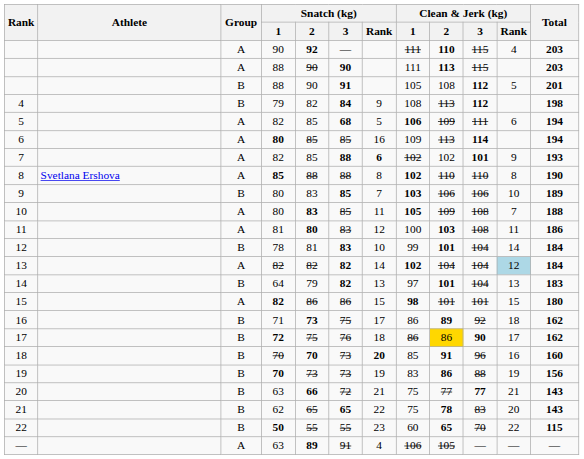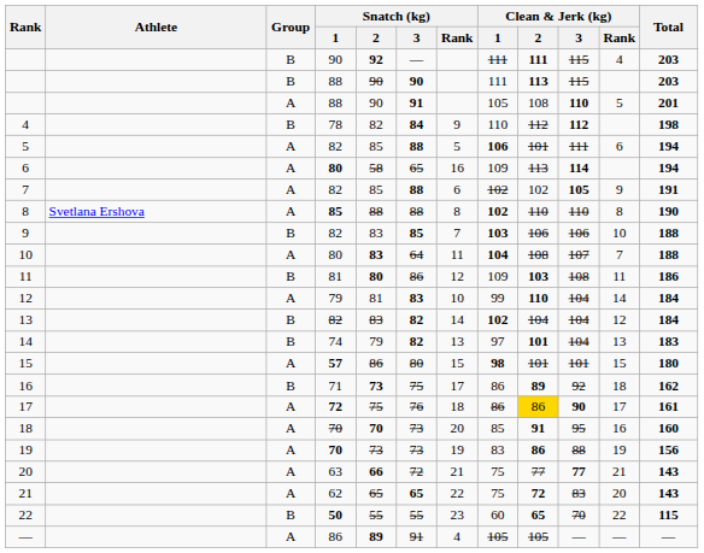row 3 | Group: A -> B
row 3 | Clean & Jerk (kg) / 2: 110 -> 111
row 4 | Group: A -> B
row 5 | Group: B -> A
row 5 | Clean & Jerk (kg) / 3: 112 -> 110
row 6 | Snatch (kg) / 1: 79 -> 78
row 6 | Clean & Jerk (kg) / 1: 108 -> 110
row 6 | Clean & Jerk (kg) / 2: 113 -> 112
row 7 | Snatch (kg) / 3: 68 -> 88
row 7 | Clean & Jerk (kg) / 2: 109 -> 101
row 8 | Snatch (kg) / 2: 85 -> 58
row 8 | Snatch (kg) / 3: 85 -> 65
row 9 | Snatch (kg) / Rank: bold -> normal
row 9 | Clean & Jerk (kg) / 3: 101 -> 105
row 9 | Total: 193 -> 191
row 11 | Snatch (kg) / 1: 80 -> 82
row 11 | Total: 189 -> 188
row 12 | Snatch (kg) / 3: 85 -> 64
row 12 | Clean & Jerk (kg) / 1: 105 -> 104
row 12 | Clean & Jerk (kg) / 2: 109 -> 108
row 12 | Clean & Jerk (kg) / 3: 108 -> 107
row 13 | Group: A -> B
row 13 | Snatch (kg) / 3: 83 -> 86
row 13 | Clean & Jerk (kg) / 1: 100 -> 109
row 14 | Group: B -> A
row 14 | Snatch (kg) / 1: 78 -> 79
row 14 | Clean & Jerk (kg) / 2: 101 -> 110
row 15 | Group: A -> B
row 15 | Snatch (kg) / 2: 82 -> 83
row 15 | Clean & Jerk (kg) / Rank: lightblue background -> no background
row 16 | Snatch (kg) / 1: 64 -> 74
row 17 | Snatch (kg) / 1: 82 -> 57
row 17 | Snatch (kg) / 3: 86 -> 80
row 19 | Group: B -> A
row 19 | Total: 162 -> 161
row 20 | Group: B -> A
row 20 | Snatch (kg) / Rank: bold -> normal
row 20 | Clean & Jerk (kg) / 3: 96 -> 95
row 21 | Group: B -> A
row 22 | Group: B -> A
row 23 | Group: B -> A
row 23 | Clean & Jerk (kg) / 2: 78 -> 72
row 25 | Snatch (kg) / 1: 63 -> 86
row 25 | Clean & Jerk (kg) / 1: 106 -> 105
